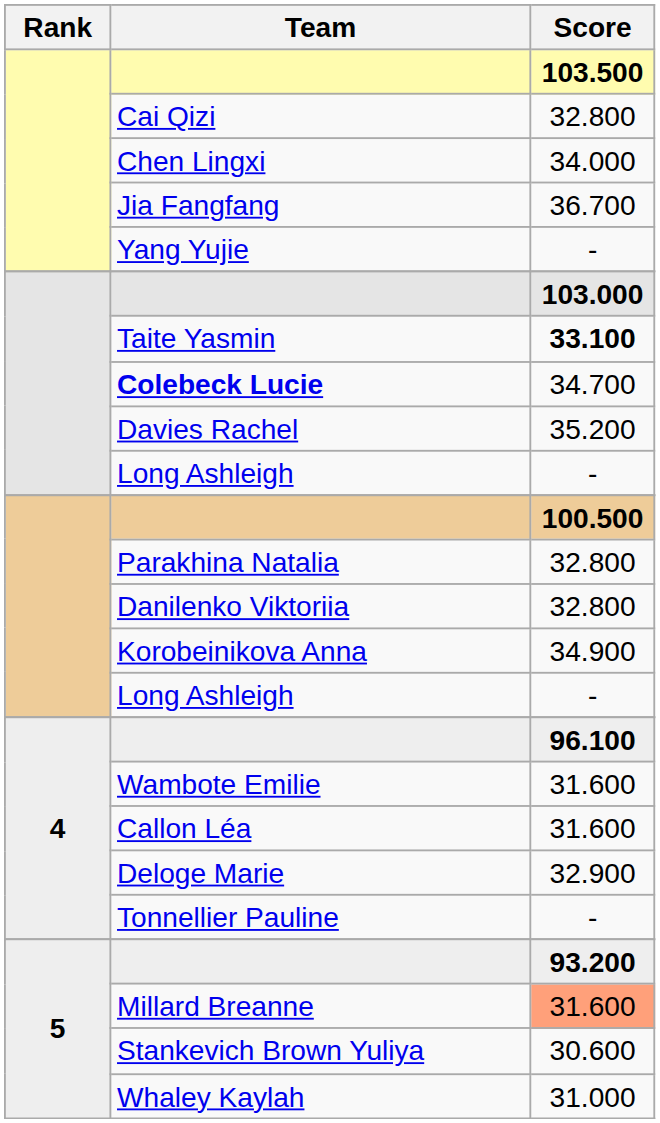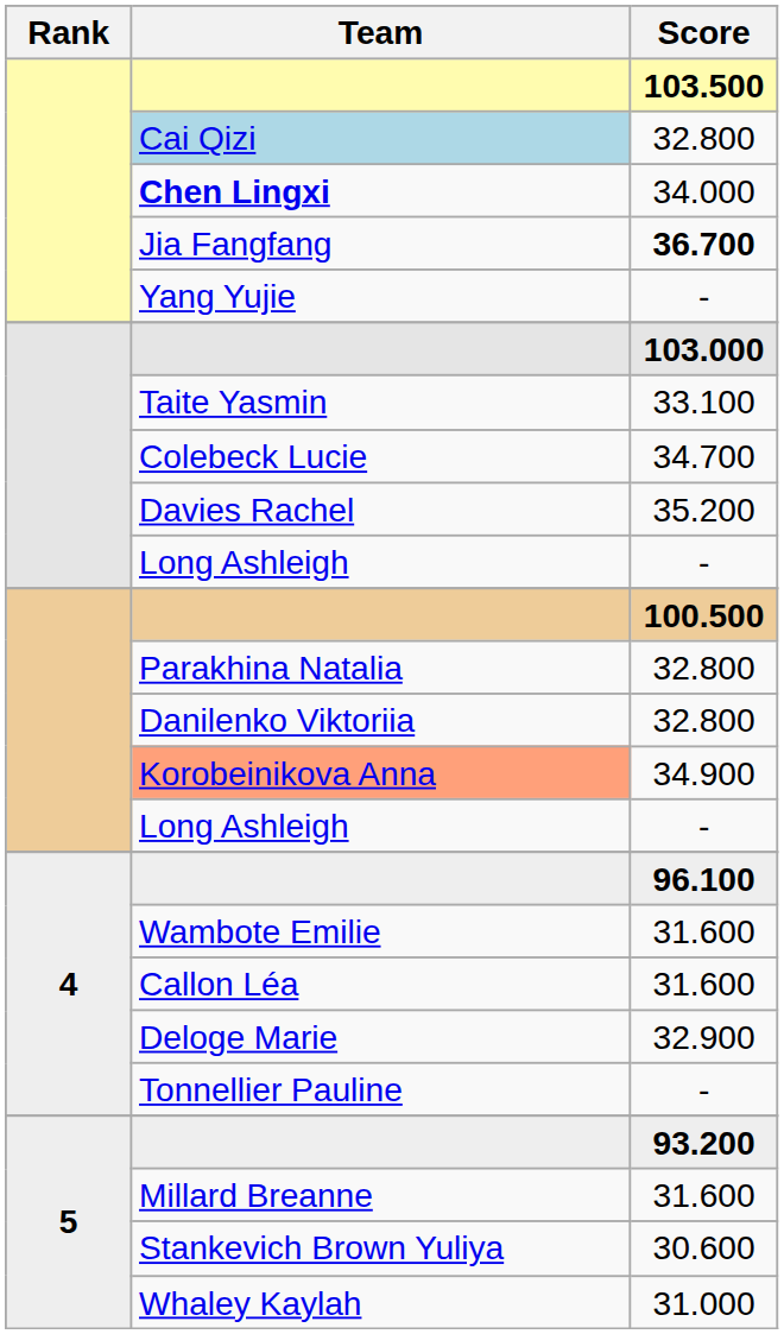Cai Qizi | Team: no background -> lightblue background
Chen Lingxi | Team: normal -> bold
Jia Fangfang | Score: normal -> bold
Taite Yasmin | Score: bold -> normal
Colebeck Lucie | Team: bold -> normal
Korobeinikova Anna | Team: no background -> lightsalmon background
Millard Breanne | Score: lightsalmon background -> no background
